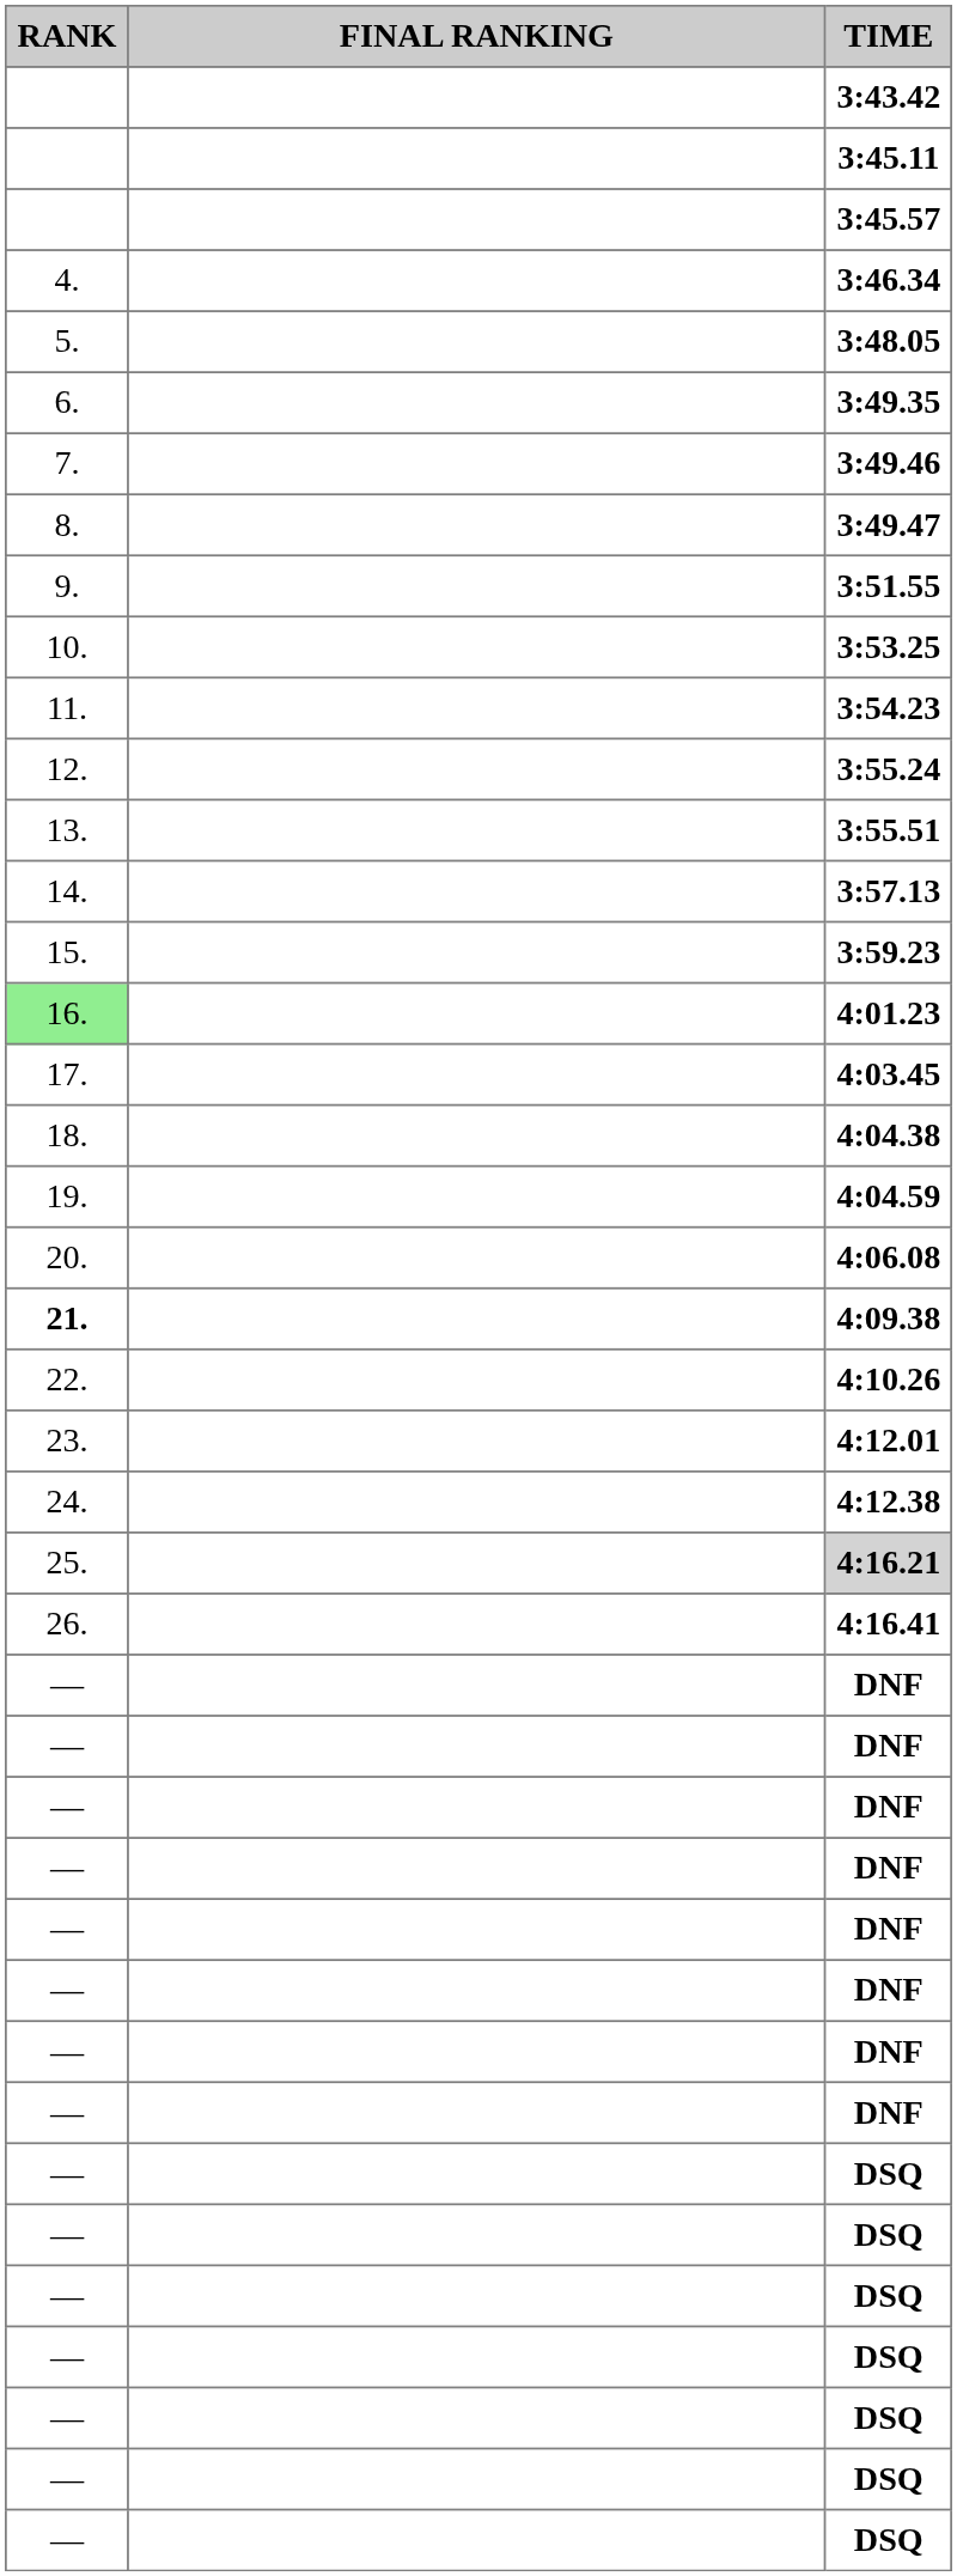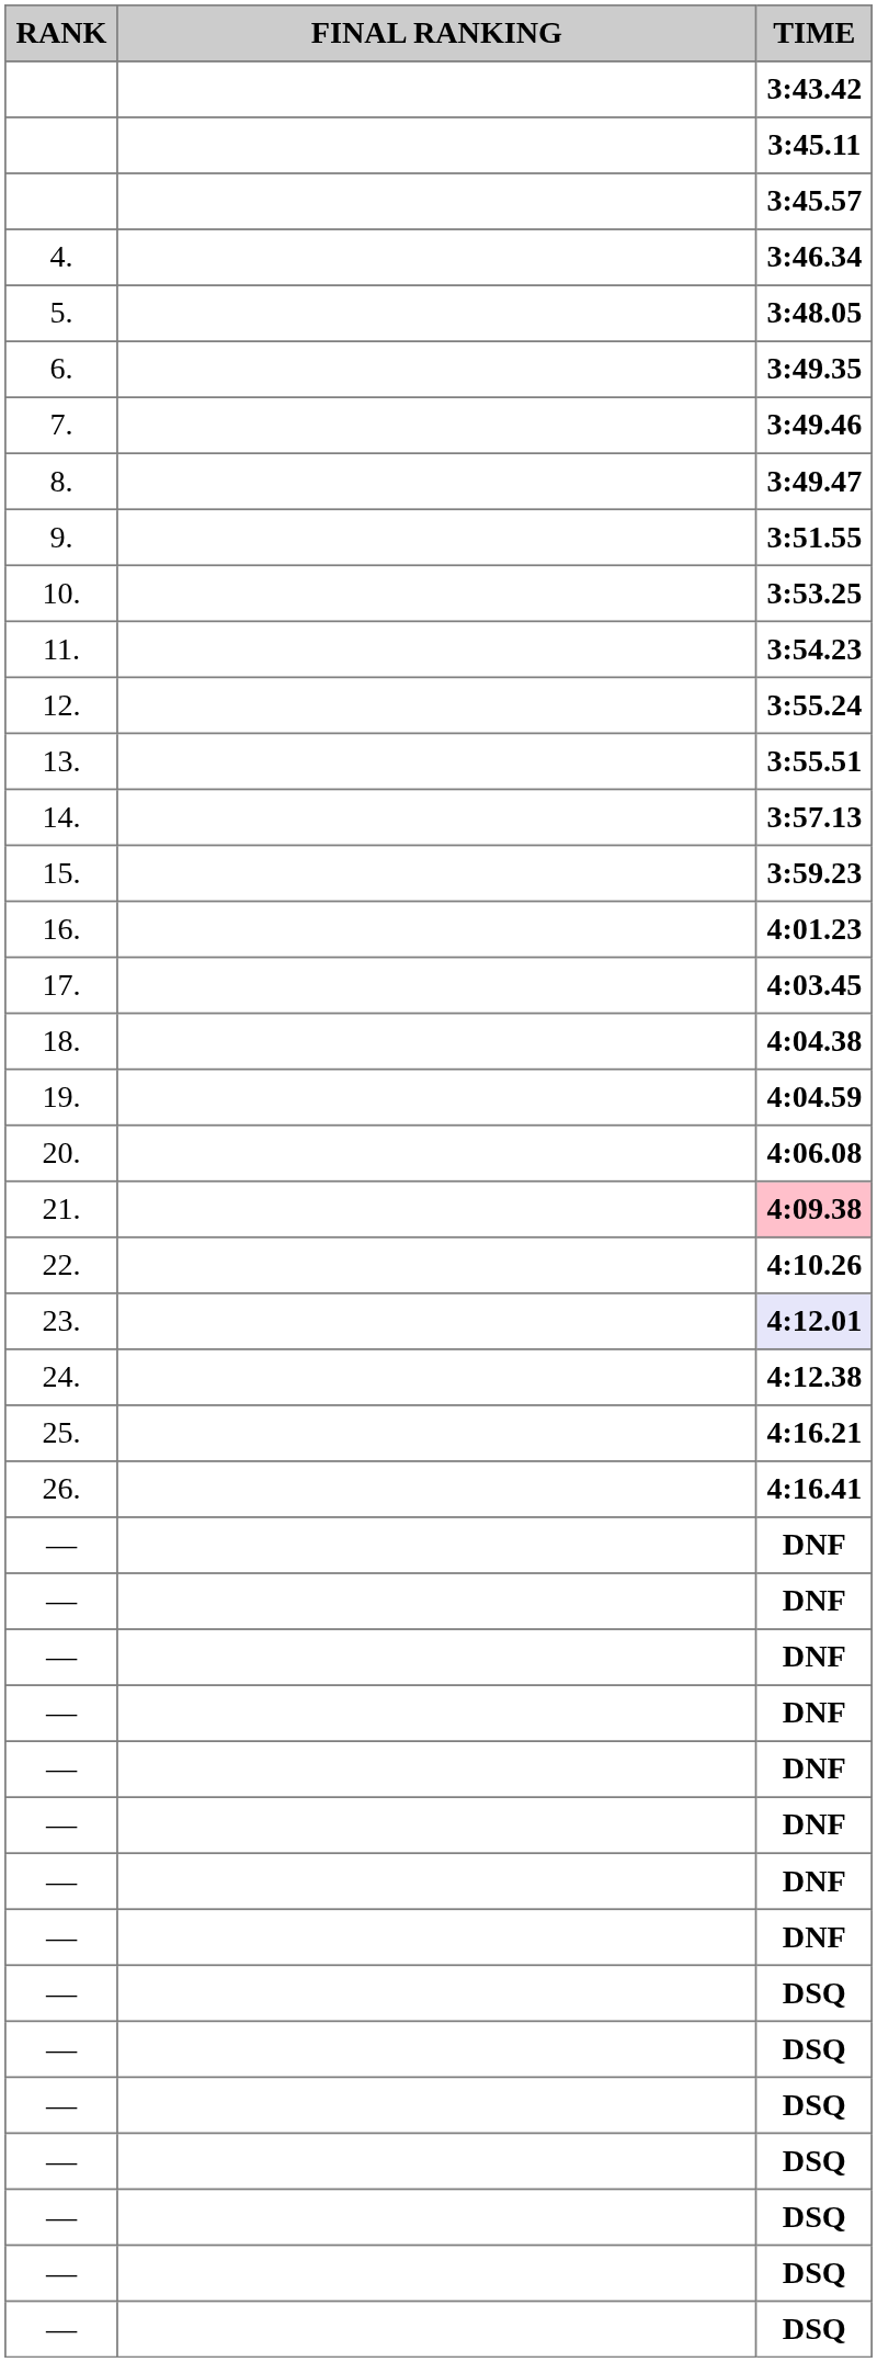4:01.23 | RANK: lightgreen background -> no background
4:09.38 | RANK: bold -> normal
4:09.38 | TIME: no background -> pink background
4:12.01 | TIME: no background -> lavender background
4:16.21 | TIME: lightgrey background -> no background
